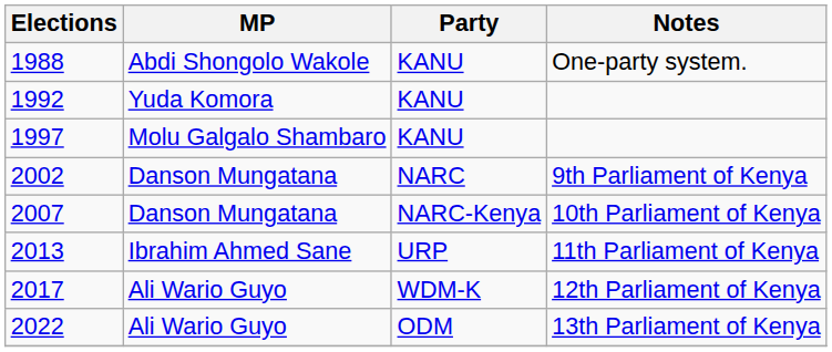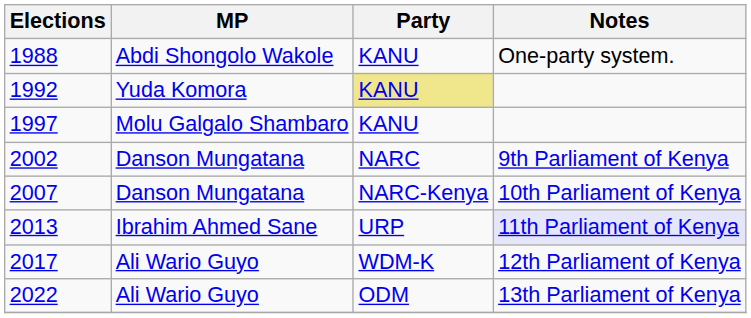1992 | Party: no background -> khaki background
2013 | Notes: no background -> lavender background
